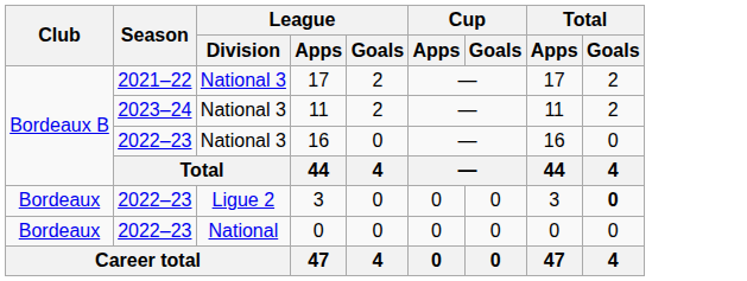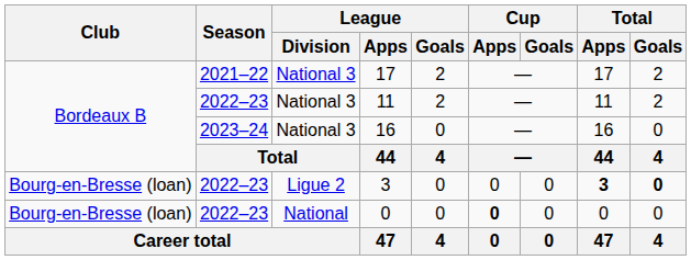row 4 | Season: 2023–24 -> 2022–23
row 5 | Season: 2022–23 -> 2023–24
row 7 | Club: Bordeaux -> Bourg-en-Bresse (loan)
row 7 | Total / Apps: normal -> bold
row 8 | Club: Bordeaux -> Bourg-en-Bresse (loan)
row 8 | Cup / Apps: normal -> bold
